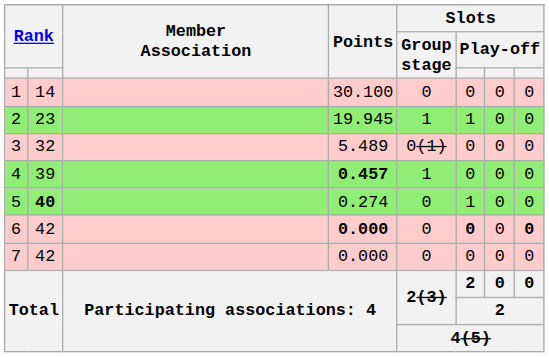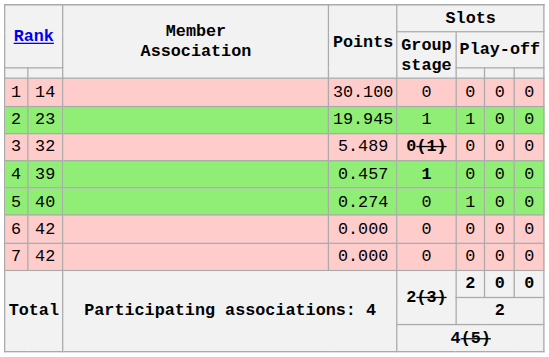3 | Slots / Group stage: normal -> bold
4 | Points: bold -> normal
4 | Slots / Group stage: normal -> bold
5 | column 2: bold -> normal
6 | Points: bold -> normal
6 | column 6: bold -> normal
6 | column 8: bold -> normal
